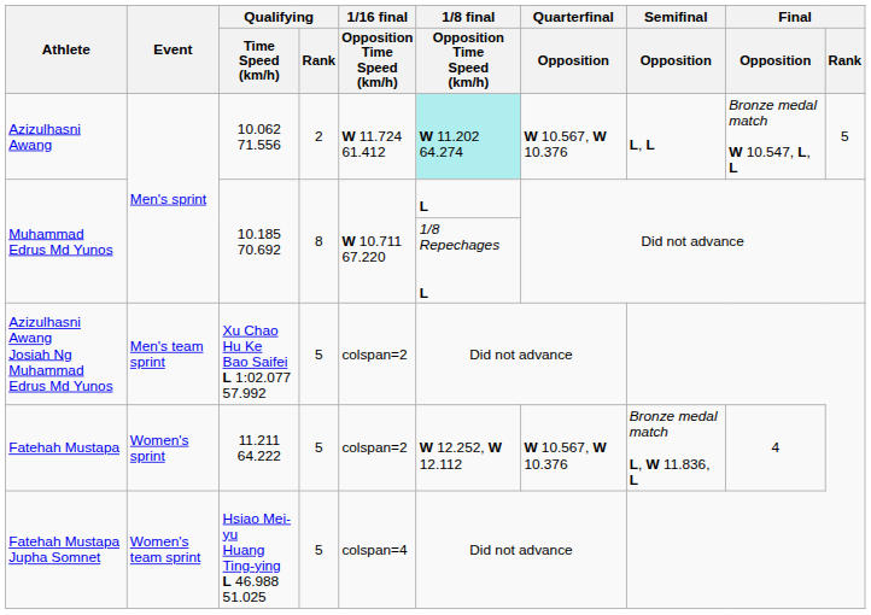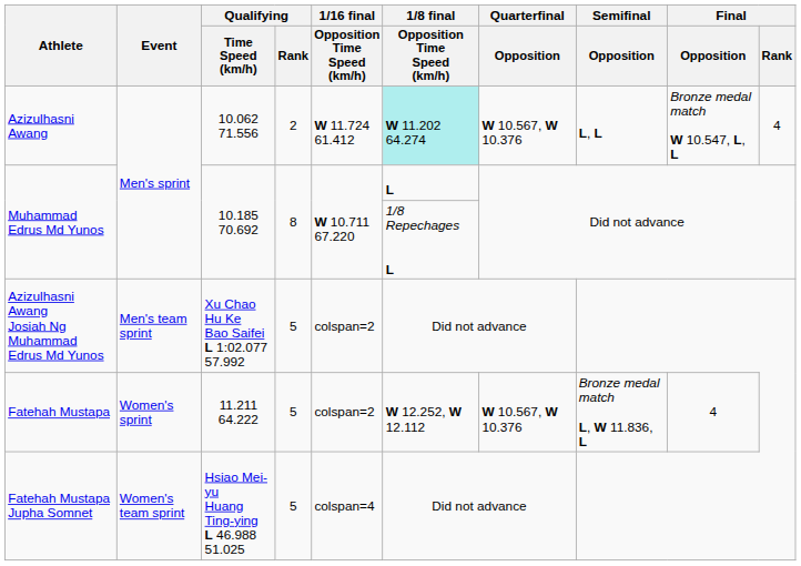Azizulhasni Awang | Final / Rank: 5 -> 4
